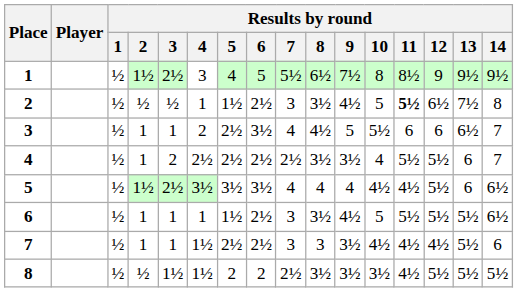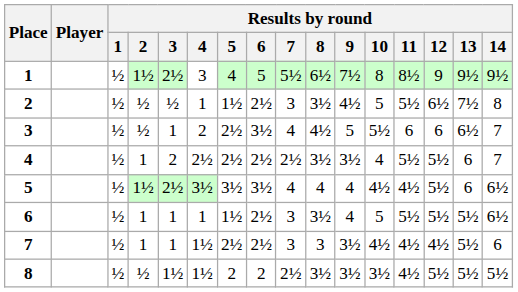row 4 | Results by round / 11: bold -> normal
row 5 | Results by round / 2: 1 -> ½
row 8 | Results by round / 9: 4½ -> 4
